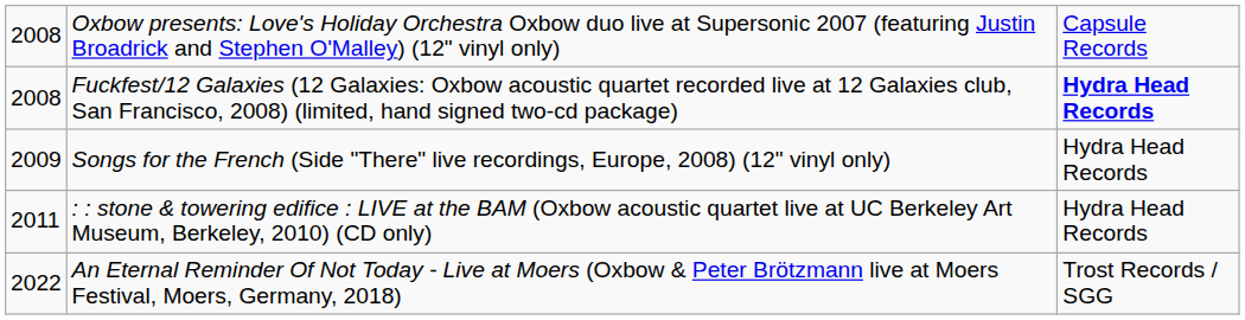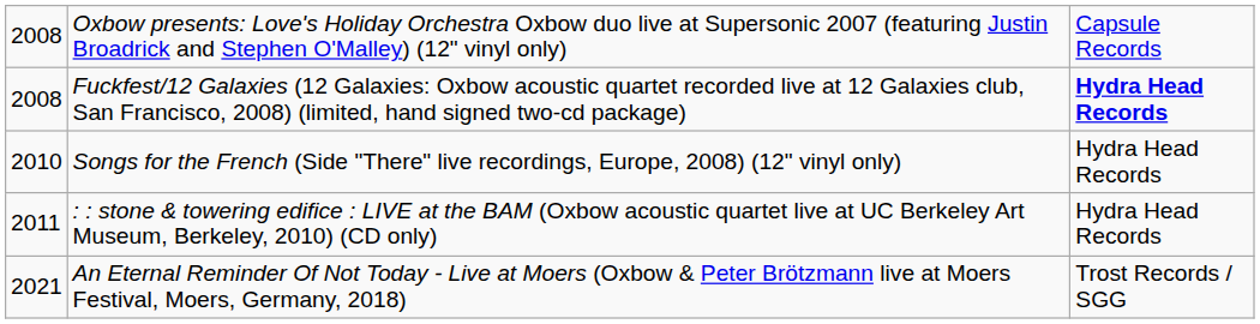row 3 | column 1: 2009 -> 2010
row 5 | column 1: 2022 -> 2021
